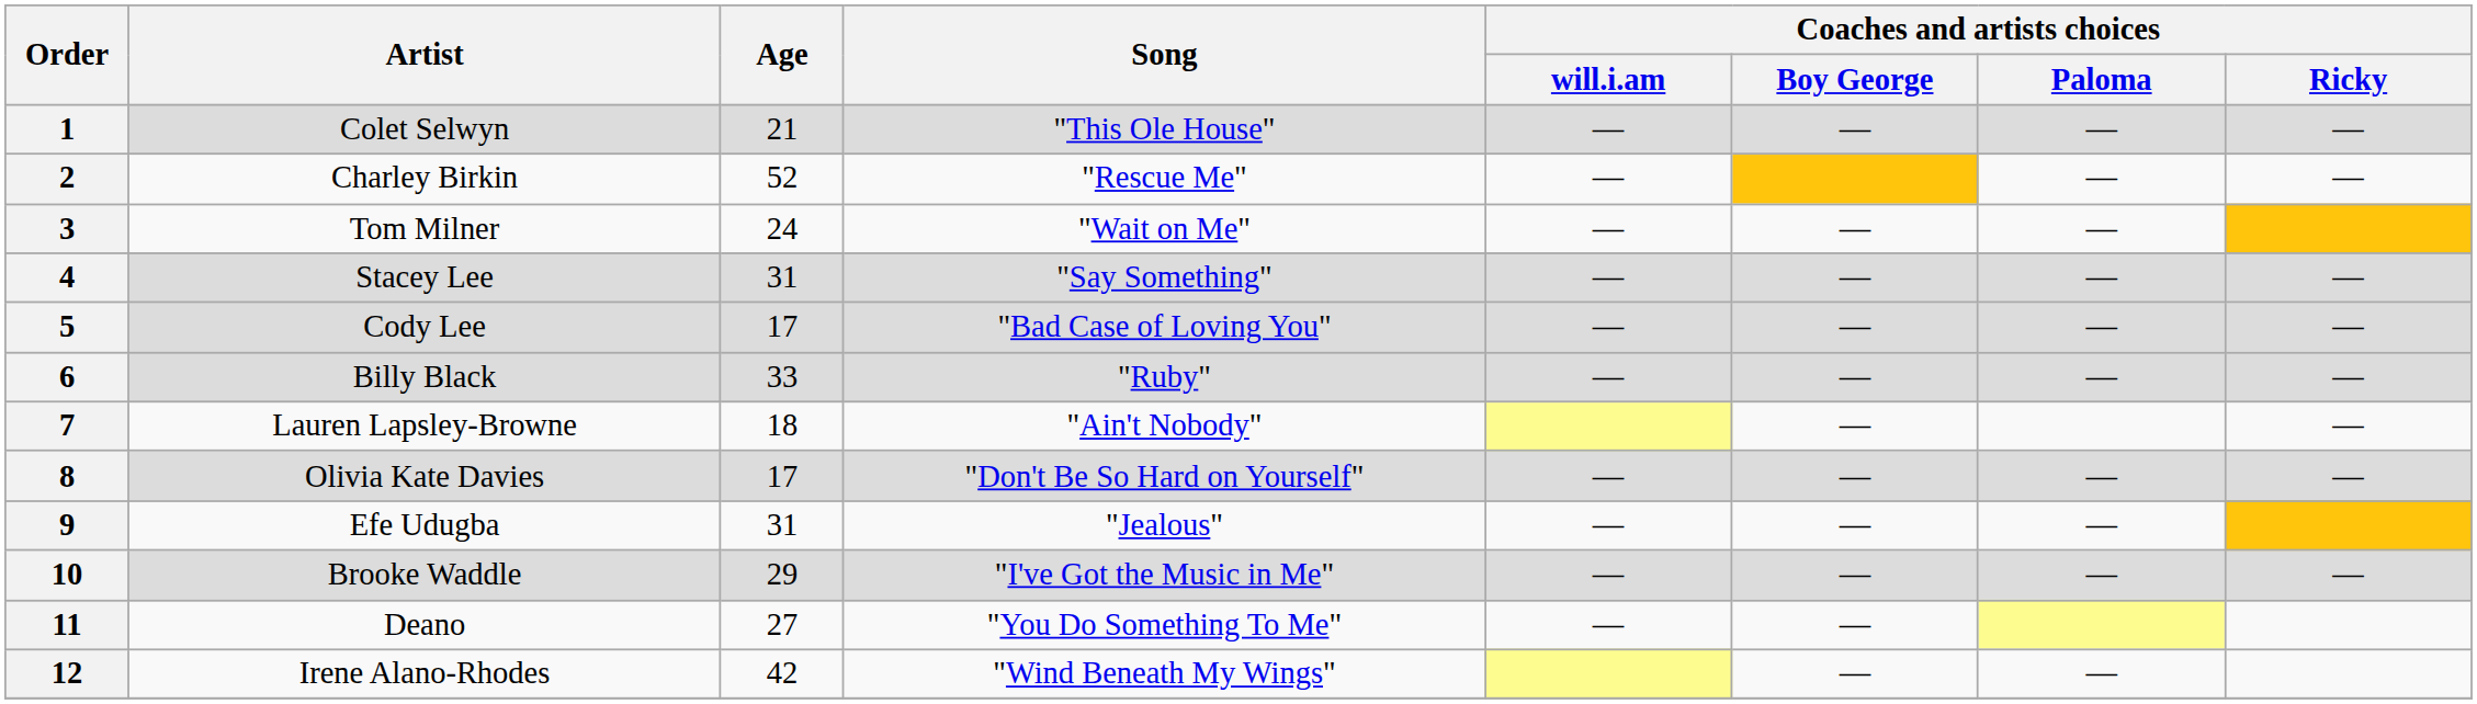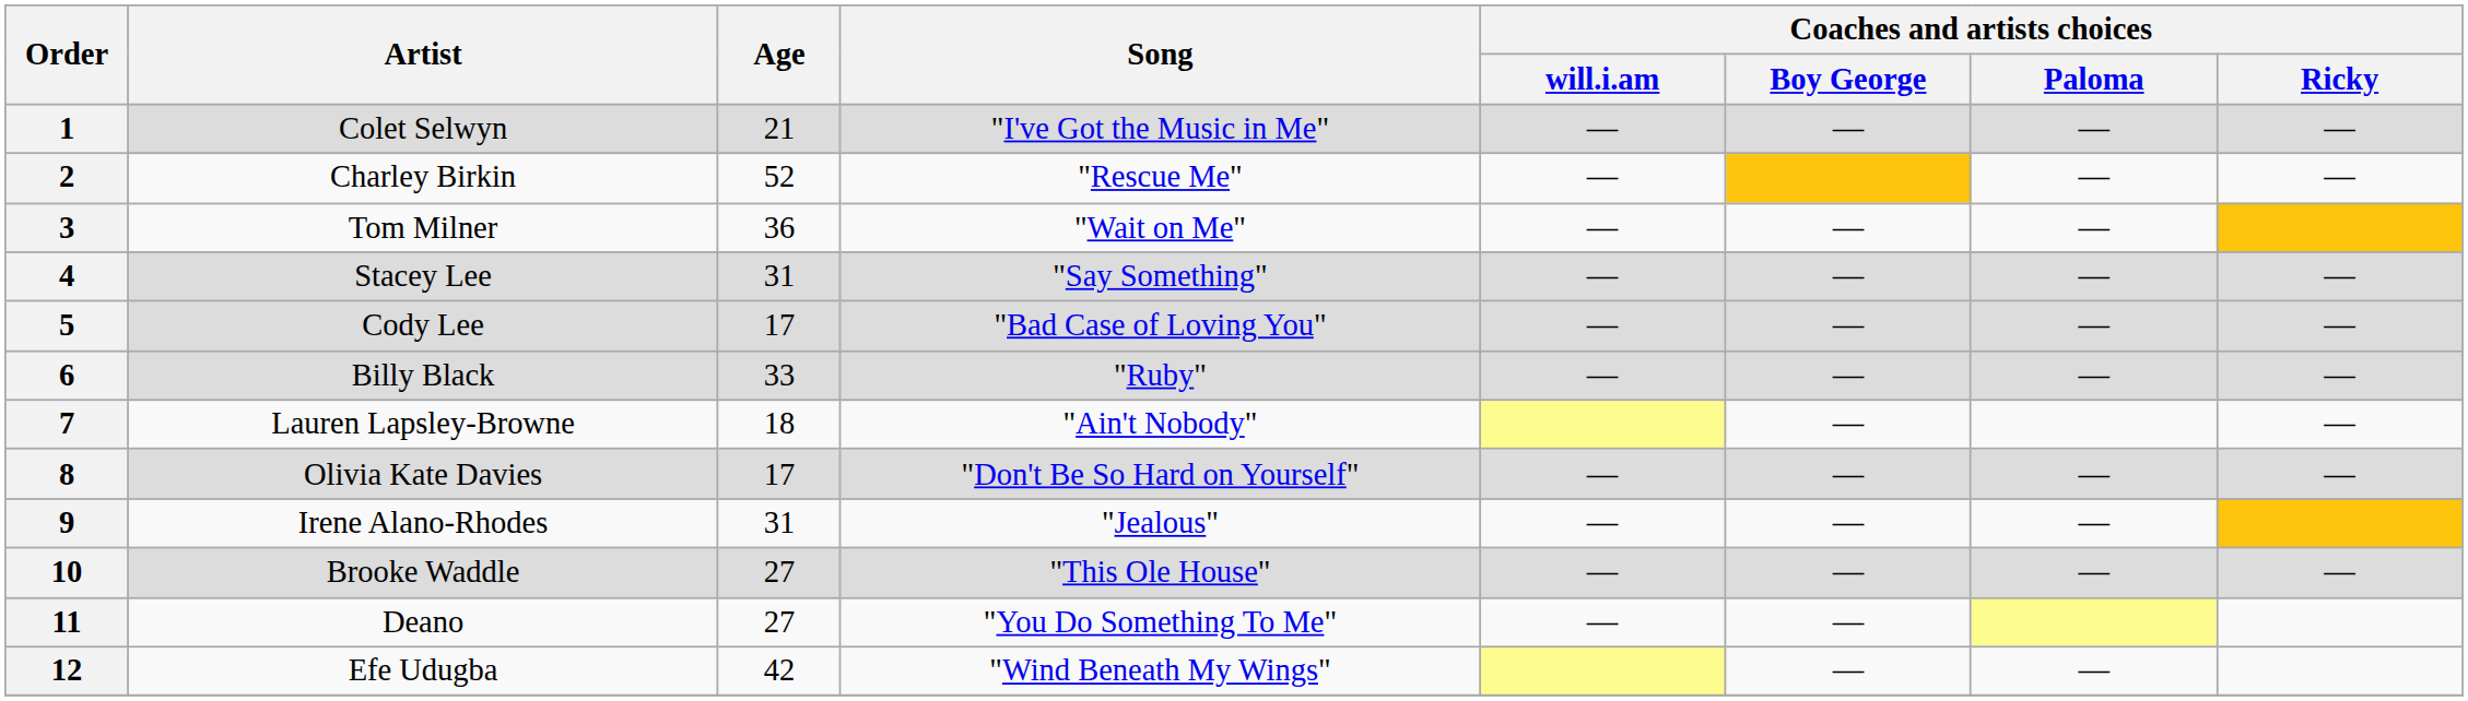1 | Song: "This Ole House" -> "I've Got the Music in Me"
3 | Age: 24 -> 36
9 | Artist: Efe Udugba -> Irene Alano-Rhodes
10 | Age: 29 -> 27
10 | Song: "I've Got the Music in Me" -> "This Ole House"
12 | Artist: Irene Alano-Rhodes -> Efe Udugba
